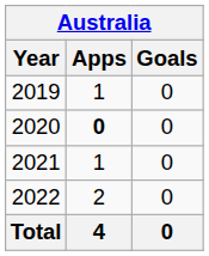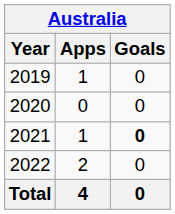2020 | Apps: bold -> normal
2021 | Goals: normal -> bold
